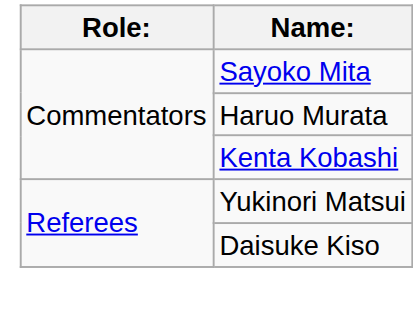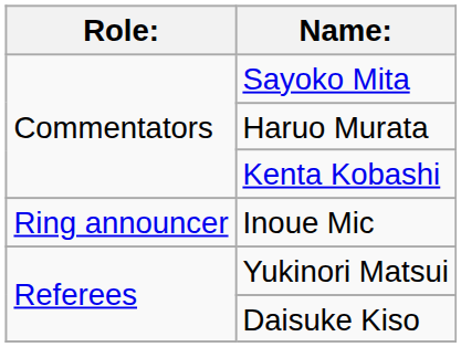+ row: Ring announcer | Inoue Mic
